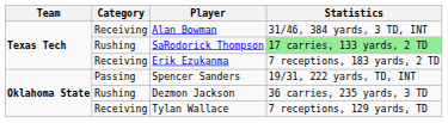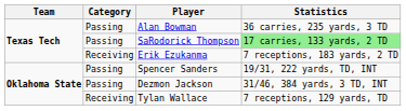Alan Bowman | Category: Receiving -> Passing
Alan Bowman | Statistics: 31/46, 384 yards, 3 TD, INT -> 36 carries, 235 yards, 3 TD
SaRodorick Thompson | Category: Rushing -> Passing
Dezmon Jackson | Category: Rushing -> Passing
Dezmon Jackson | Statistics: 36 carries, 235 yards, 3 TD -> 31/46, 384 yards, 3 TD, INT
